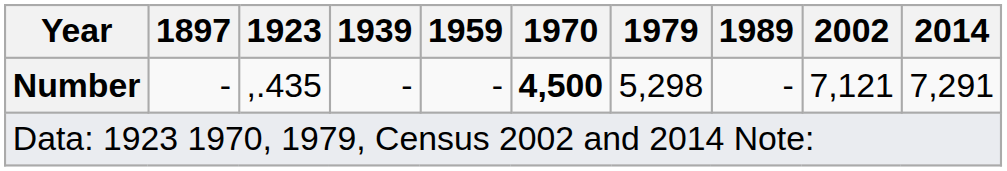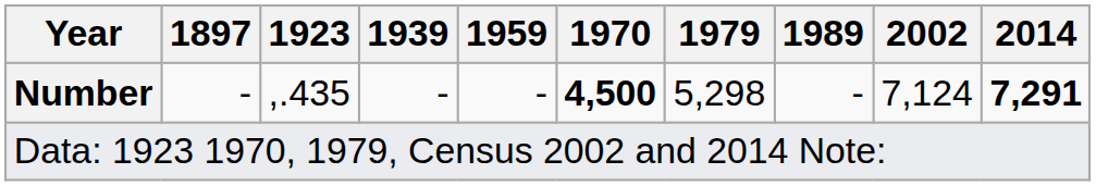Number | 2002: 7,121 -> 7,124
Number | 2014: normal -> bold
